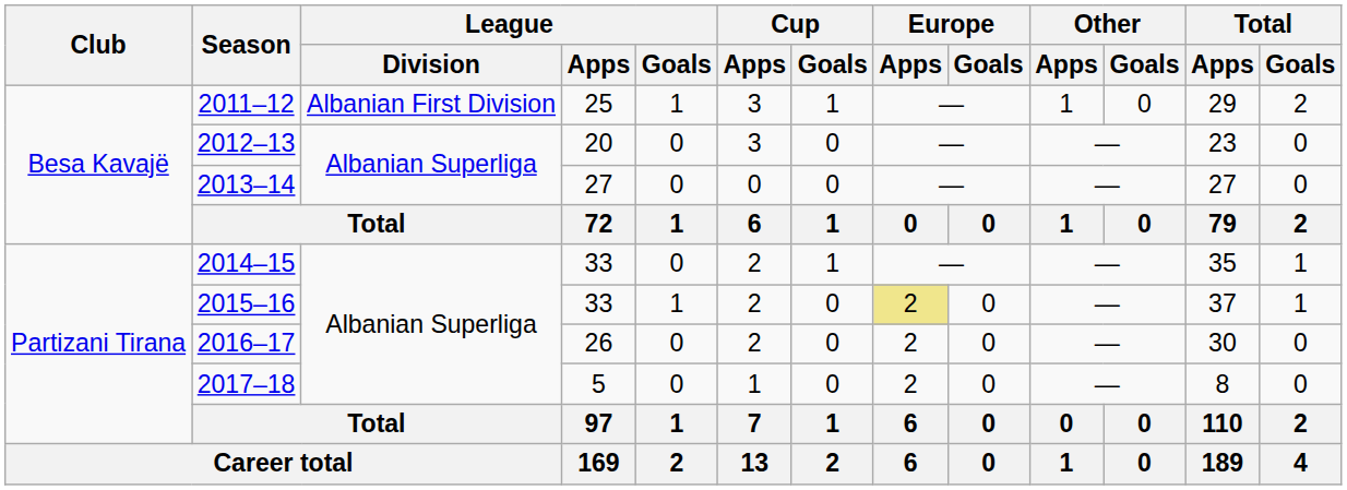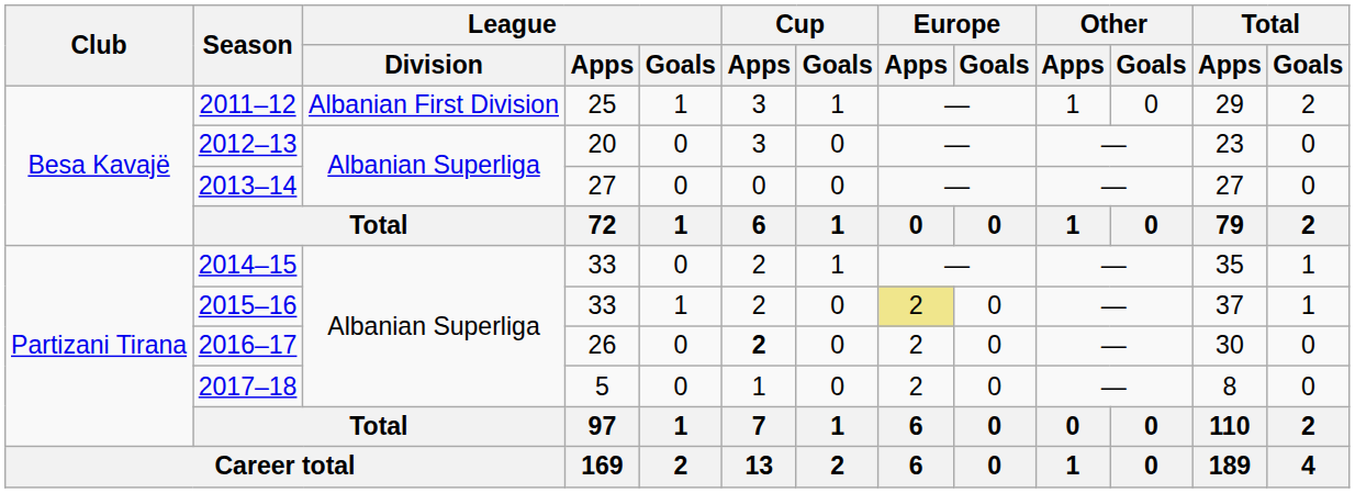2016–17 | Cup / Apps: normal -> bold
